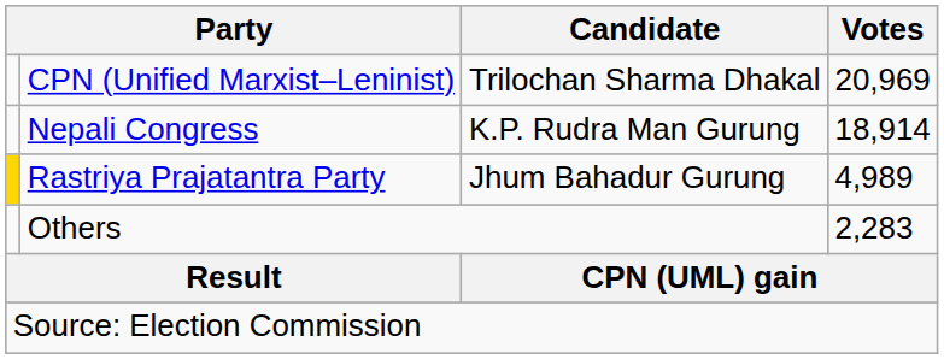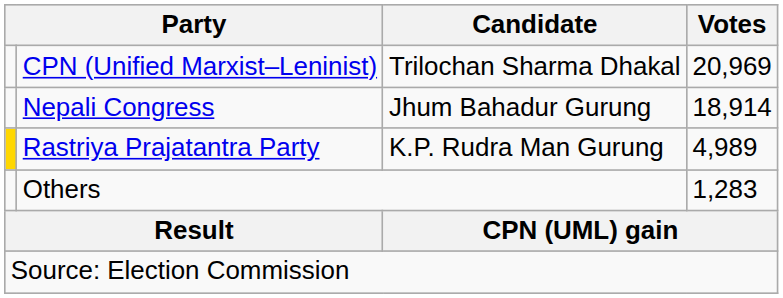Nepali Congress | Candidate: K.P. Rudra Man Gurung -> Jhum Bahadur Gurung
Rastriya Prajatantra Party | Candidate: Jhum Bahadur Gurung -> K.P. Rudra Man Gurung
Others | Votes: 2,283 -> 1,283
